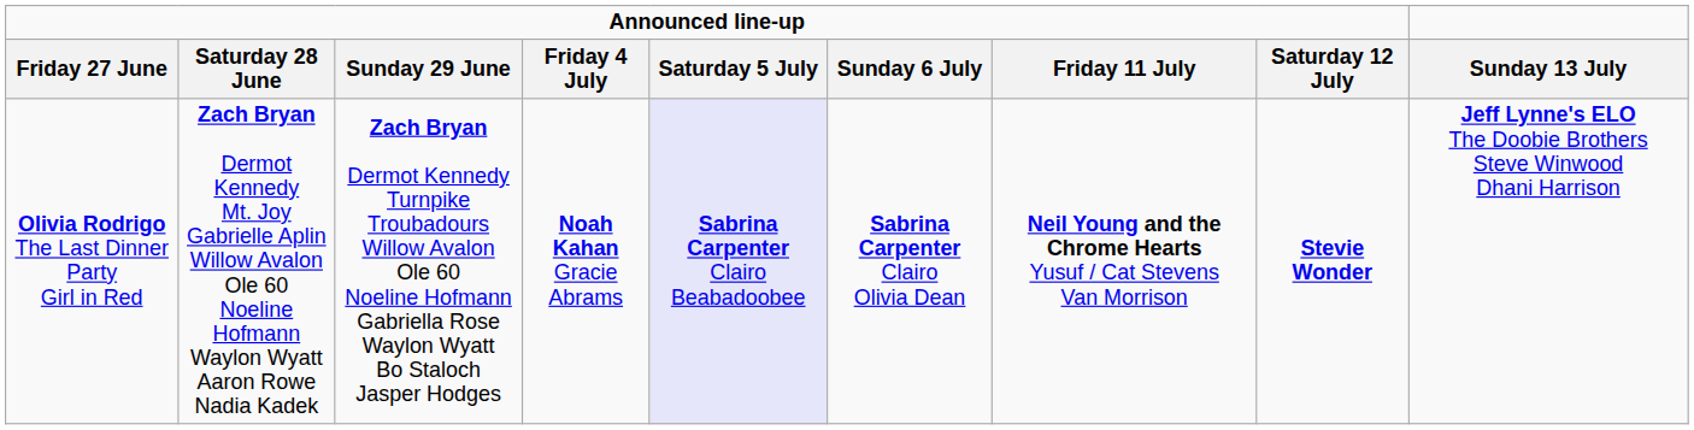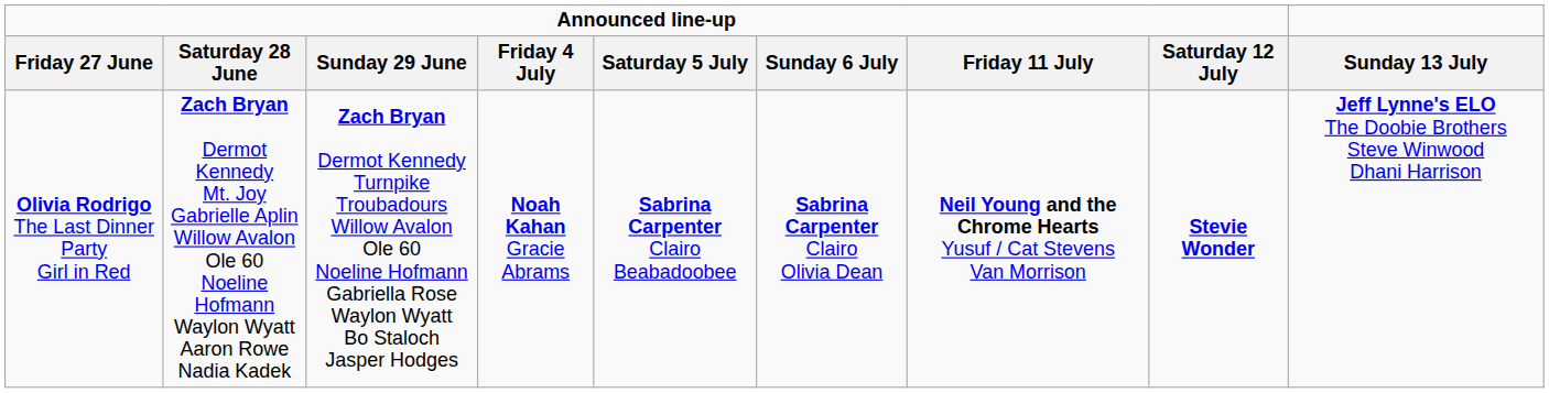Olivia Rodrigo The Last Dinner Party Girl in Red | Announced line-up / Saturday 5 July: lavender background -> no background
